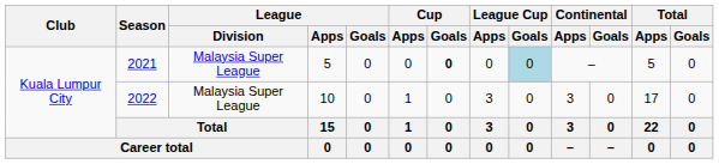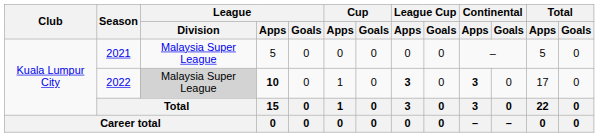2021 | Cup / Goals: bold -> normal
2021 | League Cup / Goals: lightblue background -> no background
2022 | League / Division: no background -> lightgrey background
2022 | League / Apps: normal -> bold
2022 | League Cup / Apps: normal -> bold
2022 | Continental / Apps: normal -> bold
